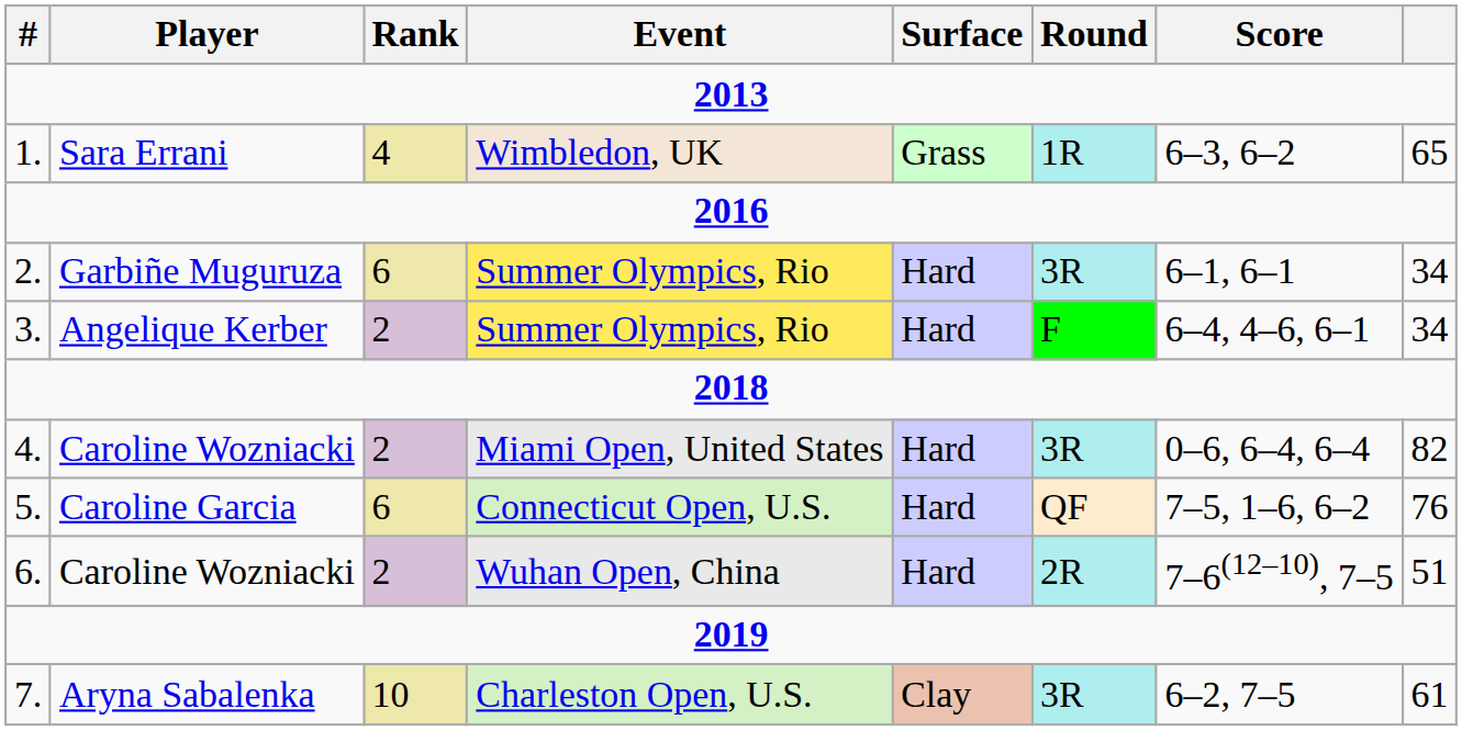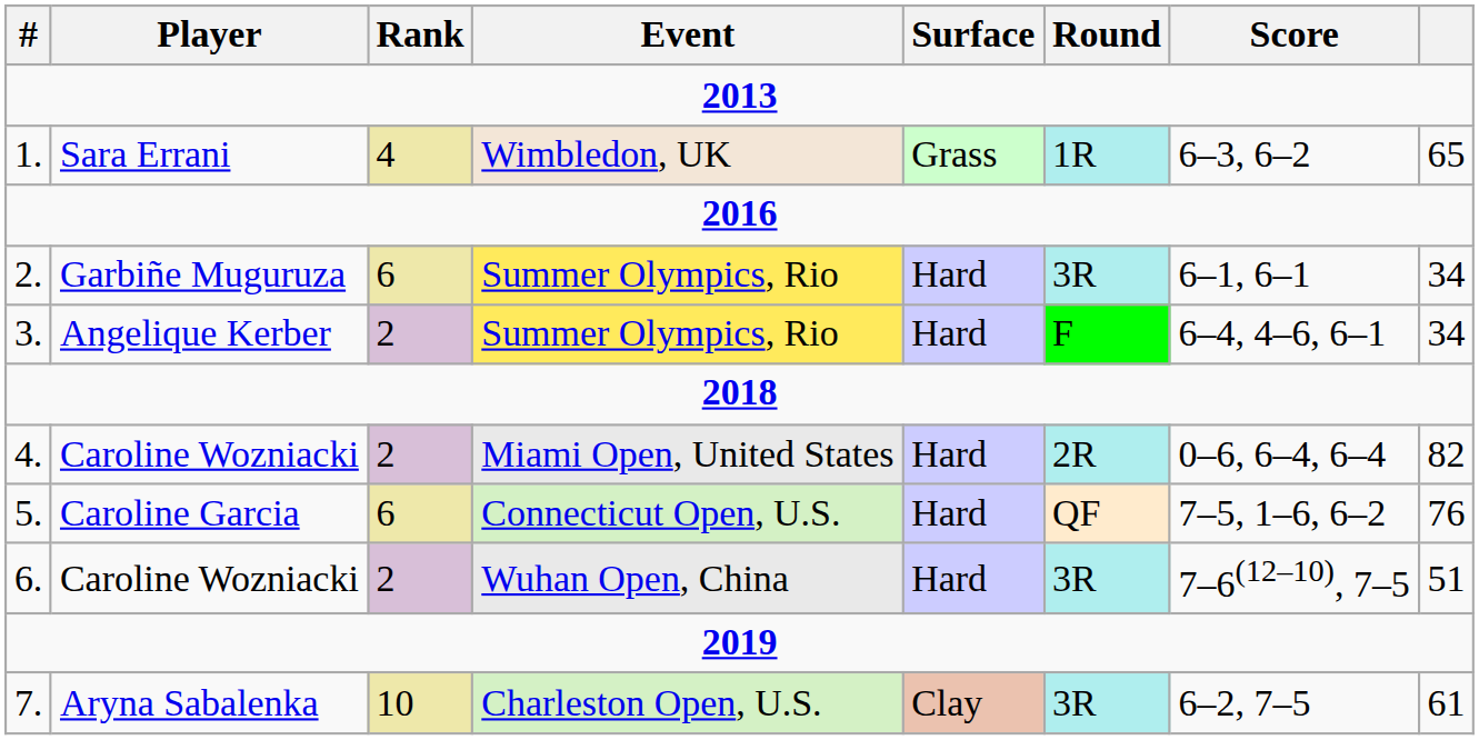Caroline Wozniacki / Miami Open, United States | Round: 3R -> 2R
Caroline Wozniacki / Wuhan Open, China | Round: 2R -> 3R
